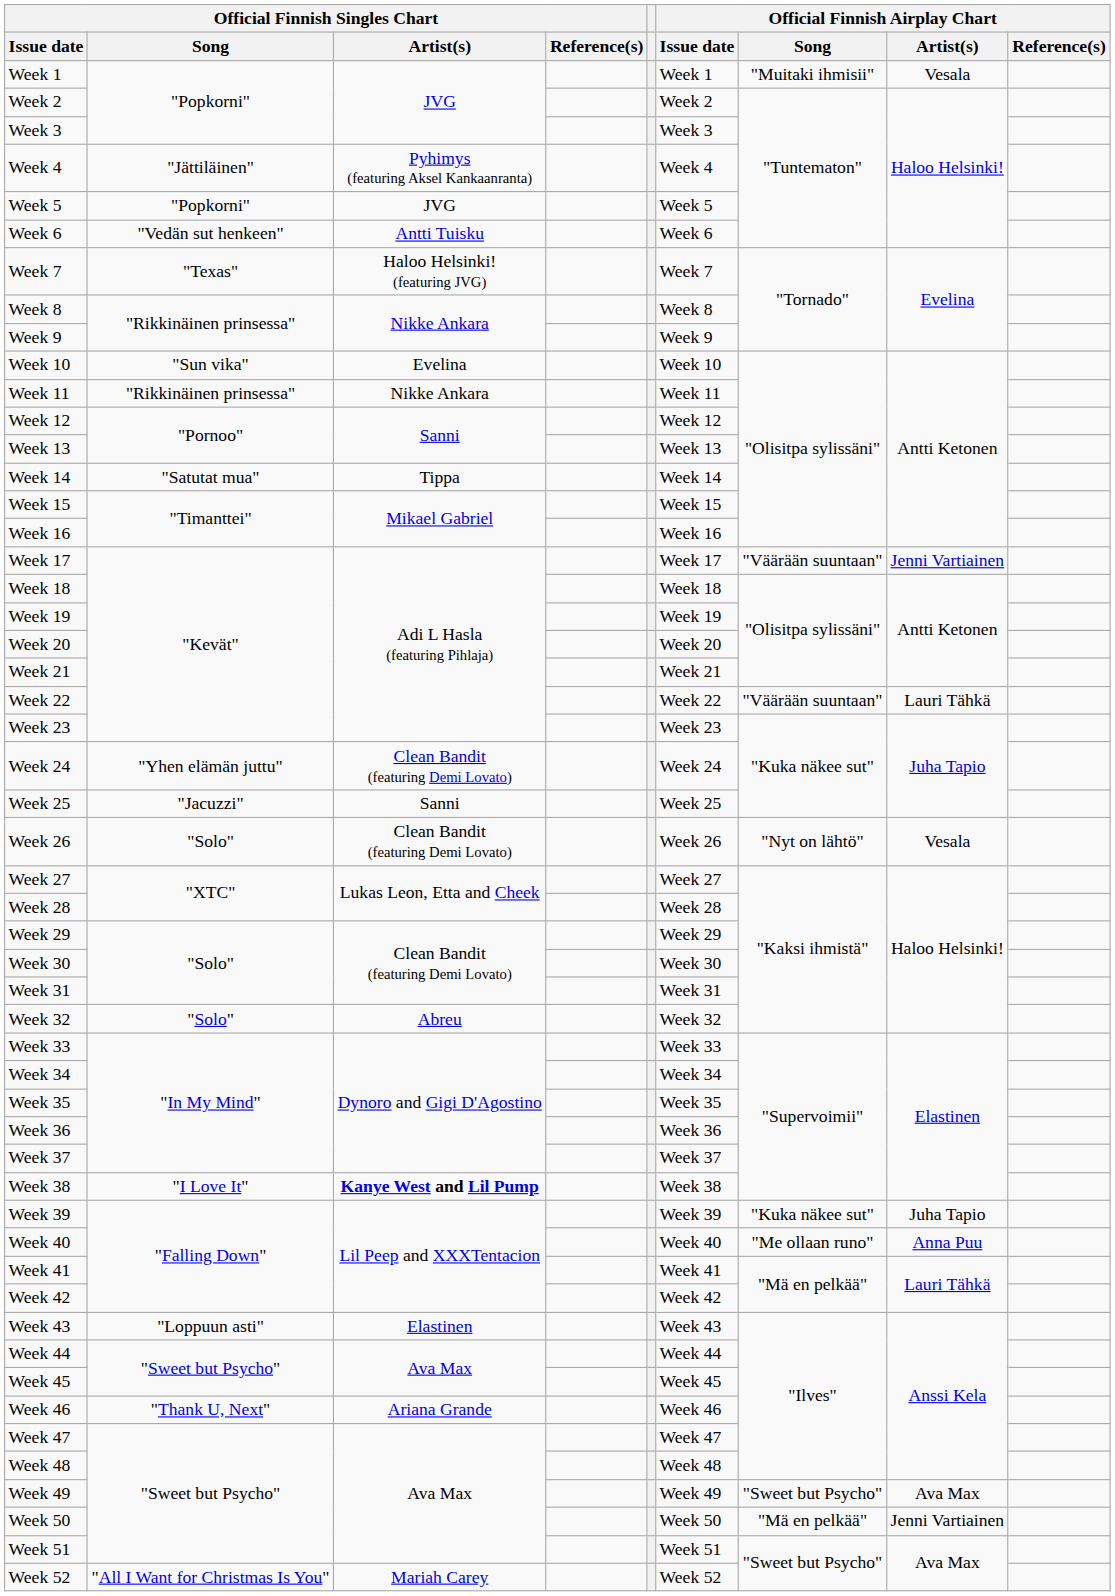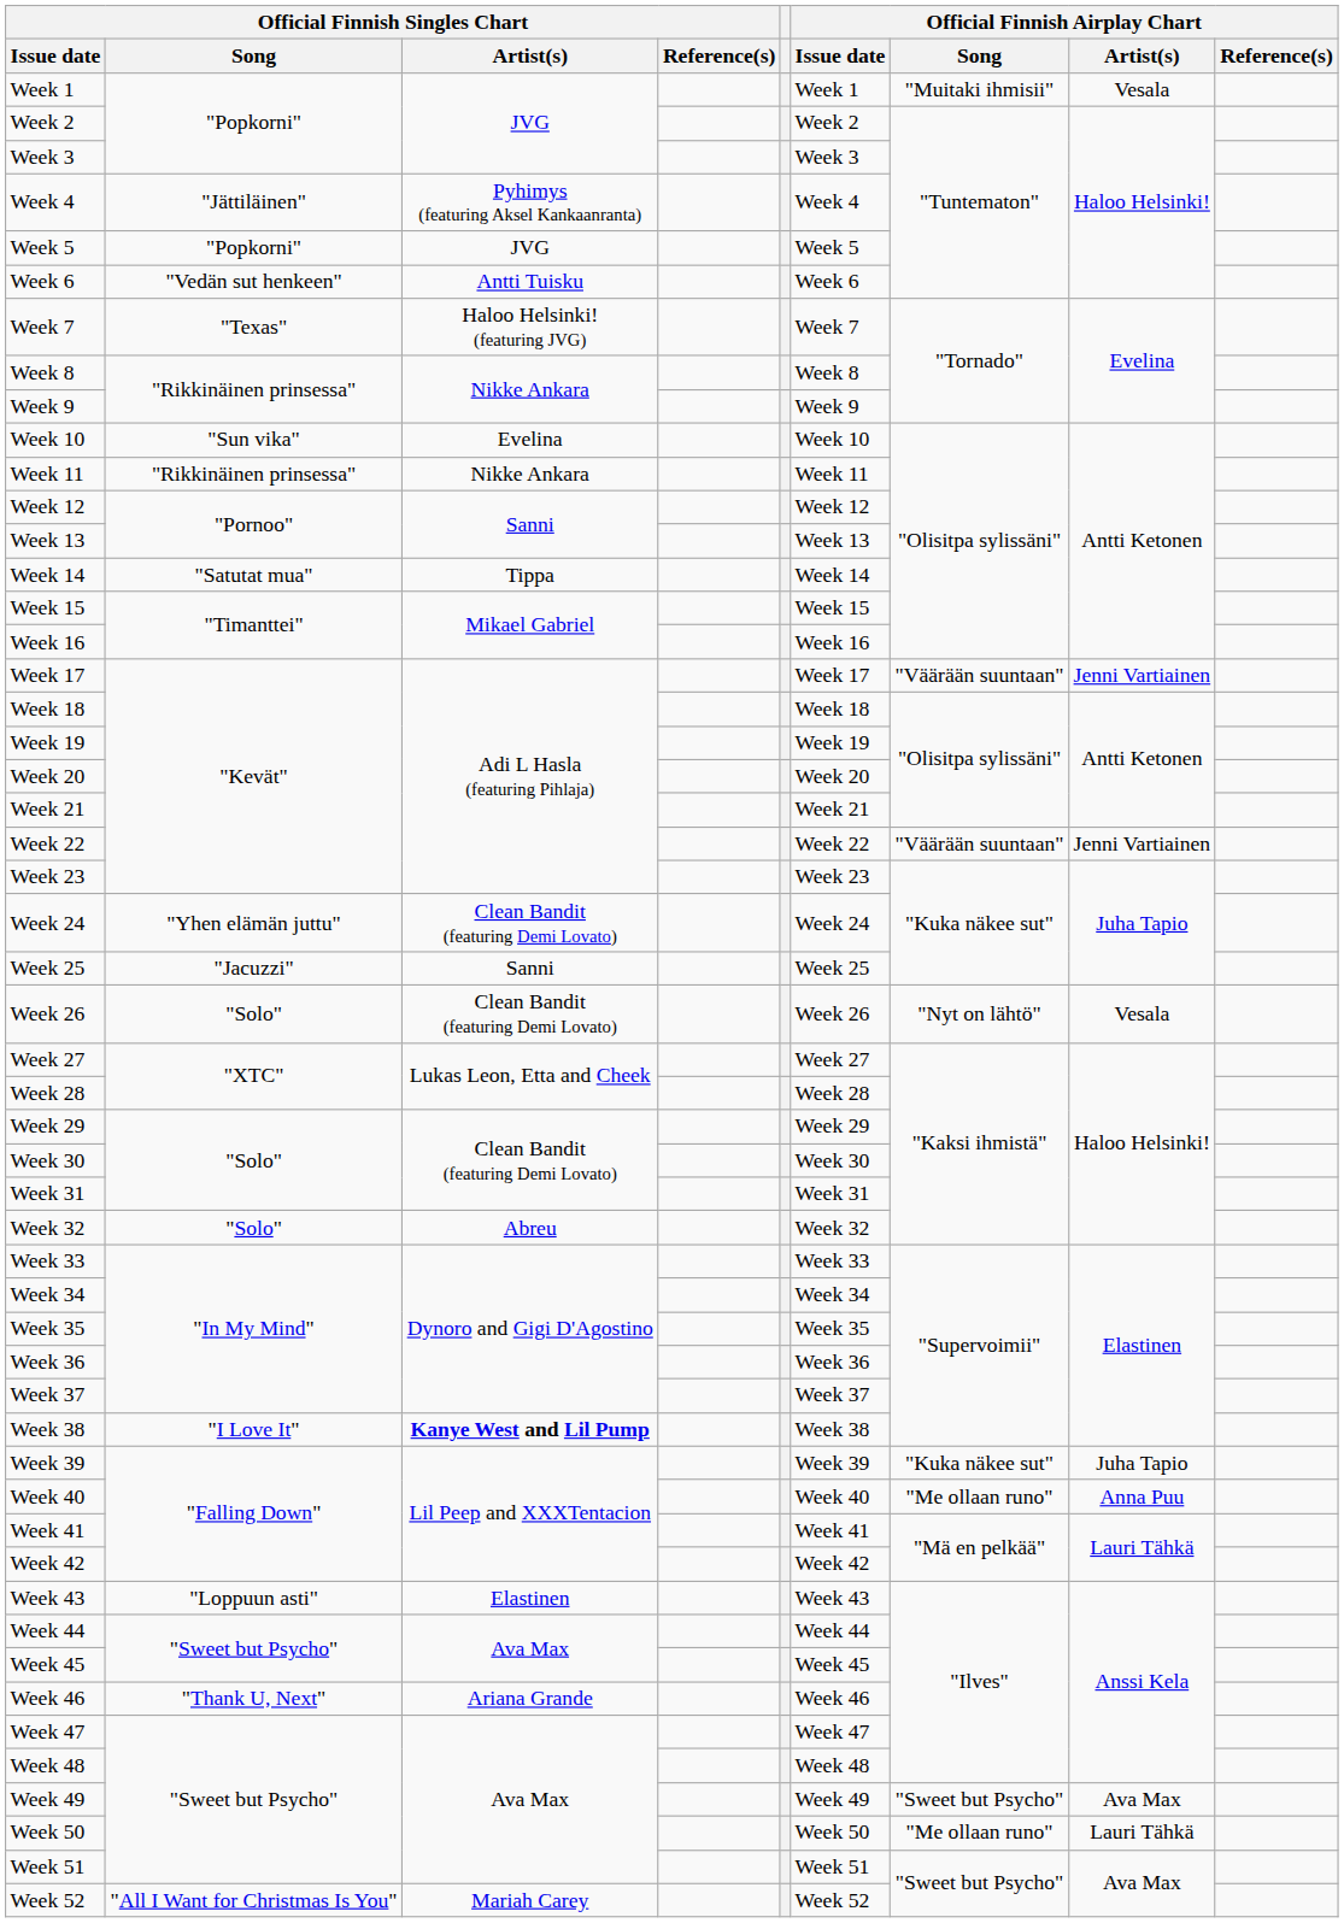row 24 | Official Finnish Airplay Chart / Artist(s): Lauri Tähkä -> Jenni Vartiainen
row 52 | Official Finnish Airplay Chart / Song: "Mä en pelkää" -> "Me ollaan runo"
row 52 | Official Finnish Airplay Chart / Artist(s): Jenni Vartiainen -> Lauri Tähkä
